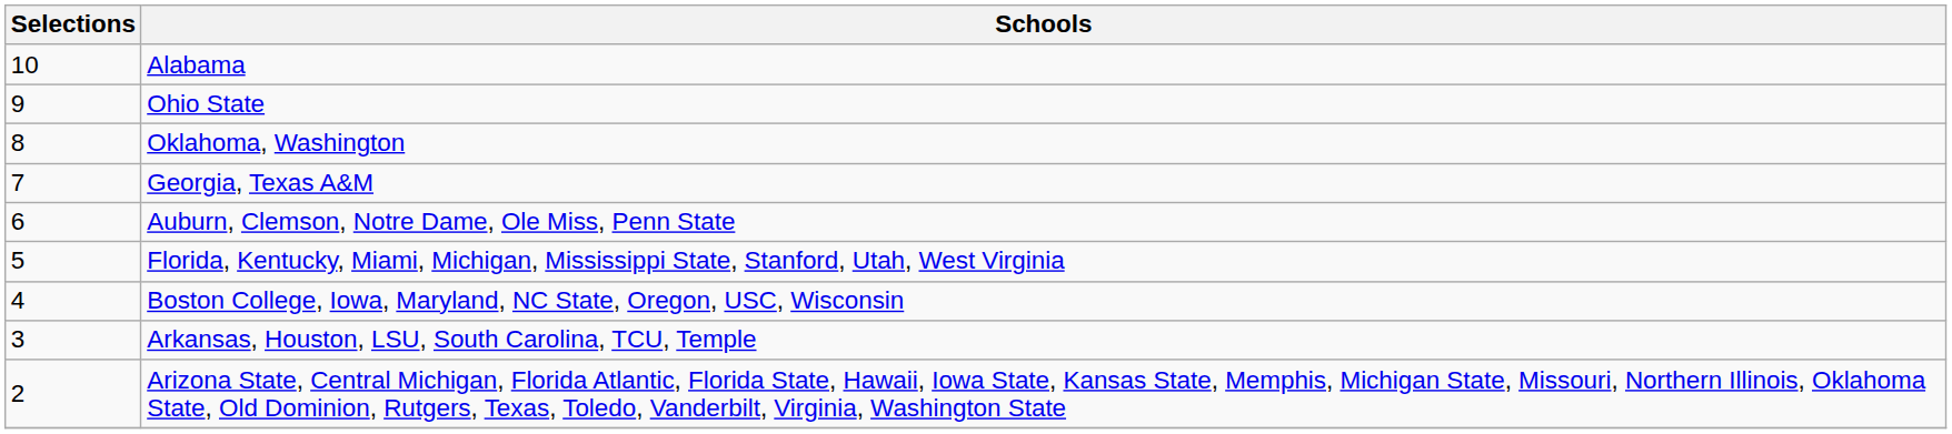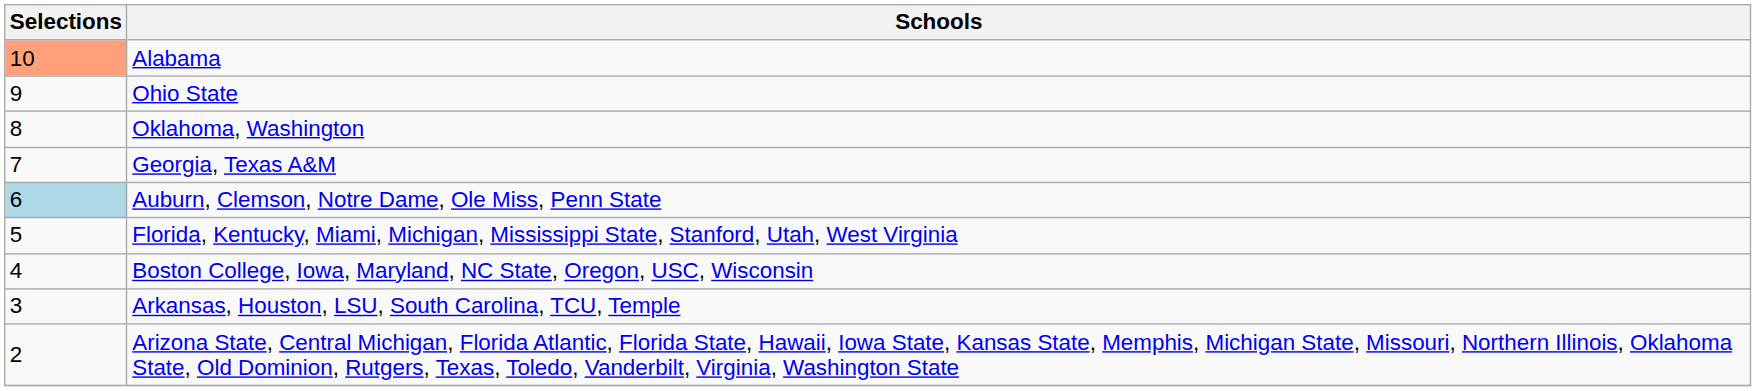Alabama | Selections: no background -> lightsalmon background
Auburn, Clemson, Notre Dame, Ole Miss, Penn State | Selections: no background -> lightblue background
